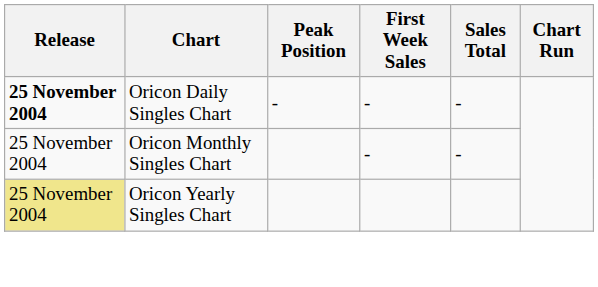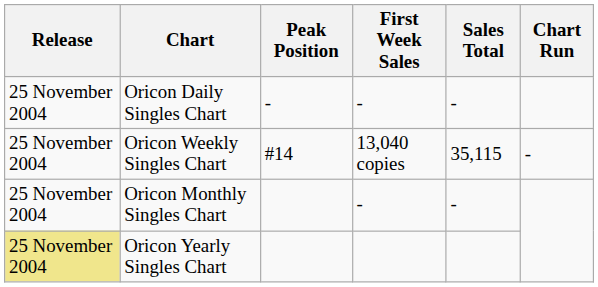Oricon Daily Singles Chart | Release: bold -> normal
+ row: 25 November 2004 | Oricon Weekly Singles Chart | #14 | 13,040 copies | 35,115 | -
